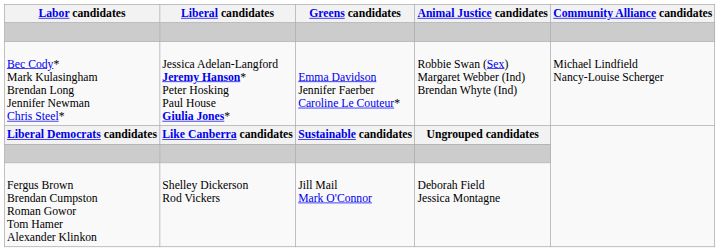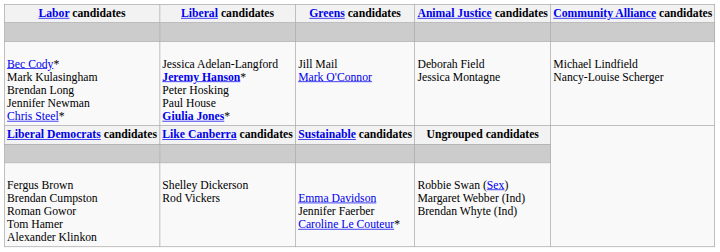row 3 | Greens candidates: Emma Davidson Jennifer Faerber Caroline Le Couteur* -> Jill Mail Mark O'Connor
row 3 | Animal Justice candidates: Robbie Swan (Sex) Margaret Webber (Ind) Brendan Whyte (Ind) -> Deborah Field Jessica Montagne
row 6 | Greens candidates: Jill Mail Mark O'Connor -> Emma Davidson Jennifer Faerber Caroline Le Couteur*
row 6 | Animal Justice candidates: Deborah Field Jessica Montagne -> Robbie Swan (Sex) Margaret Webber (Ind) Brendan Whyte (Ind)
